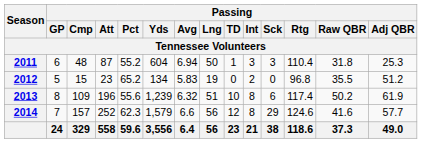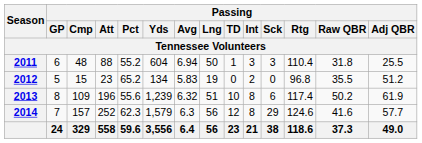2011 | Passing / Att: 87 -> 88
2011 | Passing / Adj QBR: 25.3 -> 25.5
2014 | Passing / Avg: 6.6 -> 6.3
